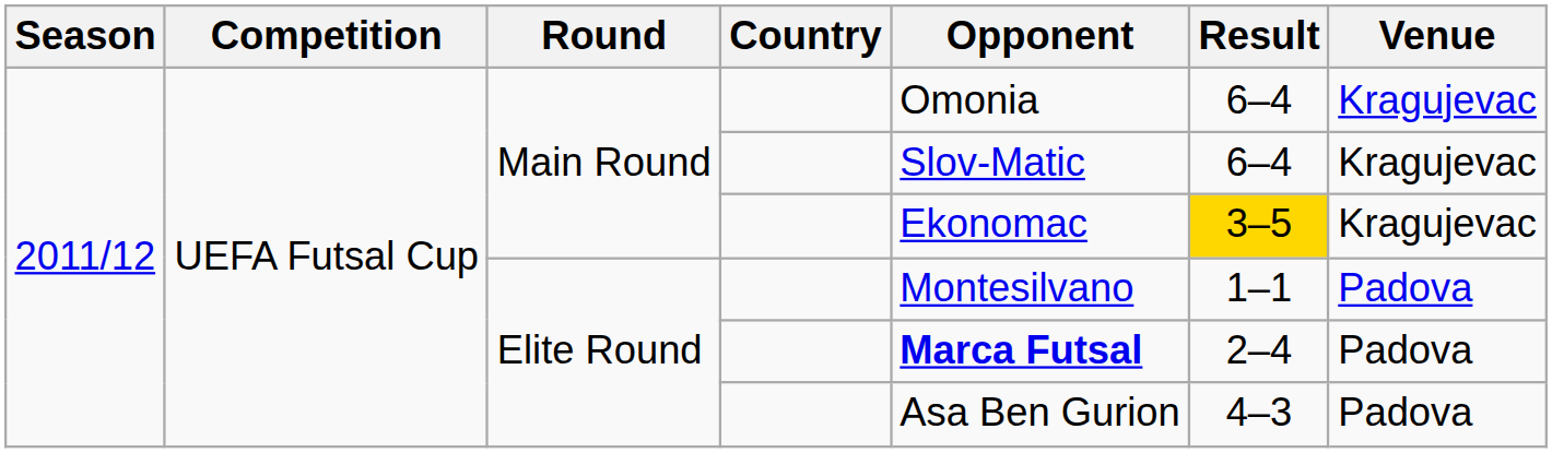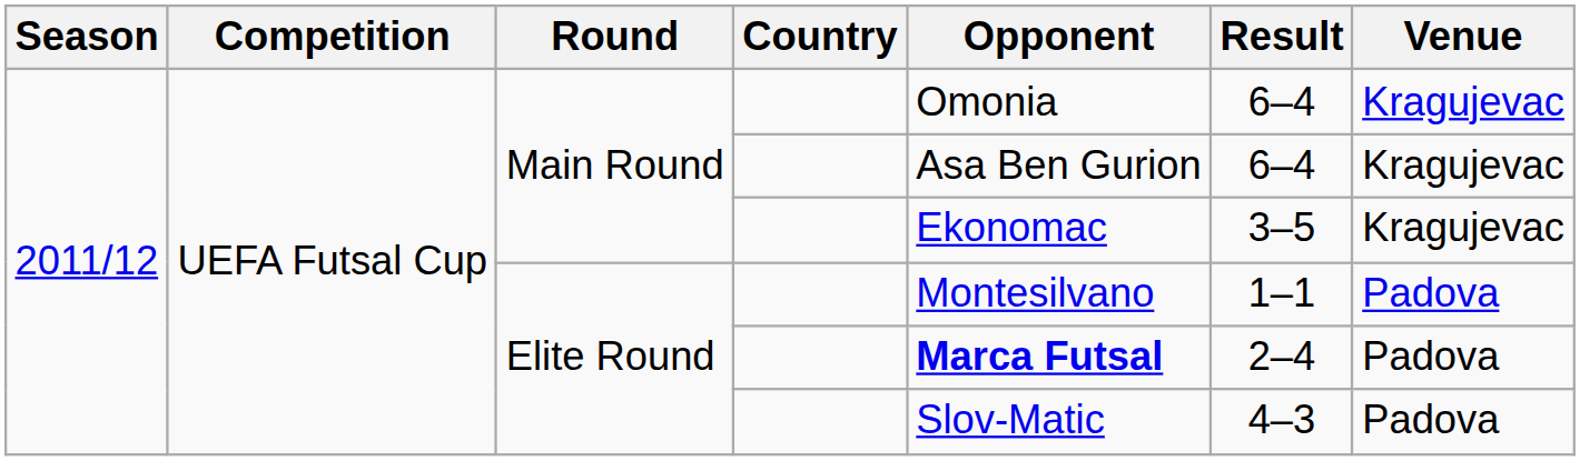row 3 | Opponent: Slov-Matic -> Asa Ben Gurion
row 4 | Result: gold background -> no background
row 7 | Opponent: Asa Ben Gurion -> Slov-Matic
